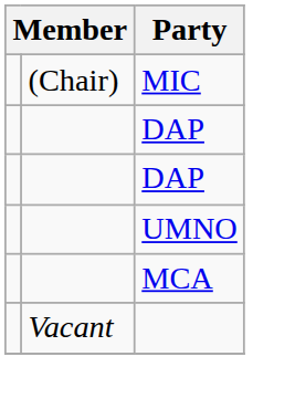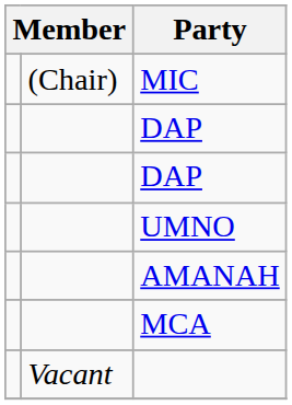+ row: AMANAH
